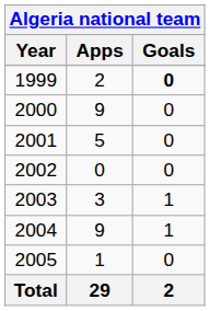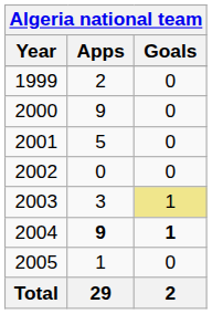1999 | Goals: bold -> normal
2003 | Goals: no background -> khaki background
2004 | Apps: normal -> bold
2004 | Goals: normal -> bold
